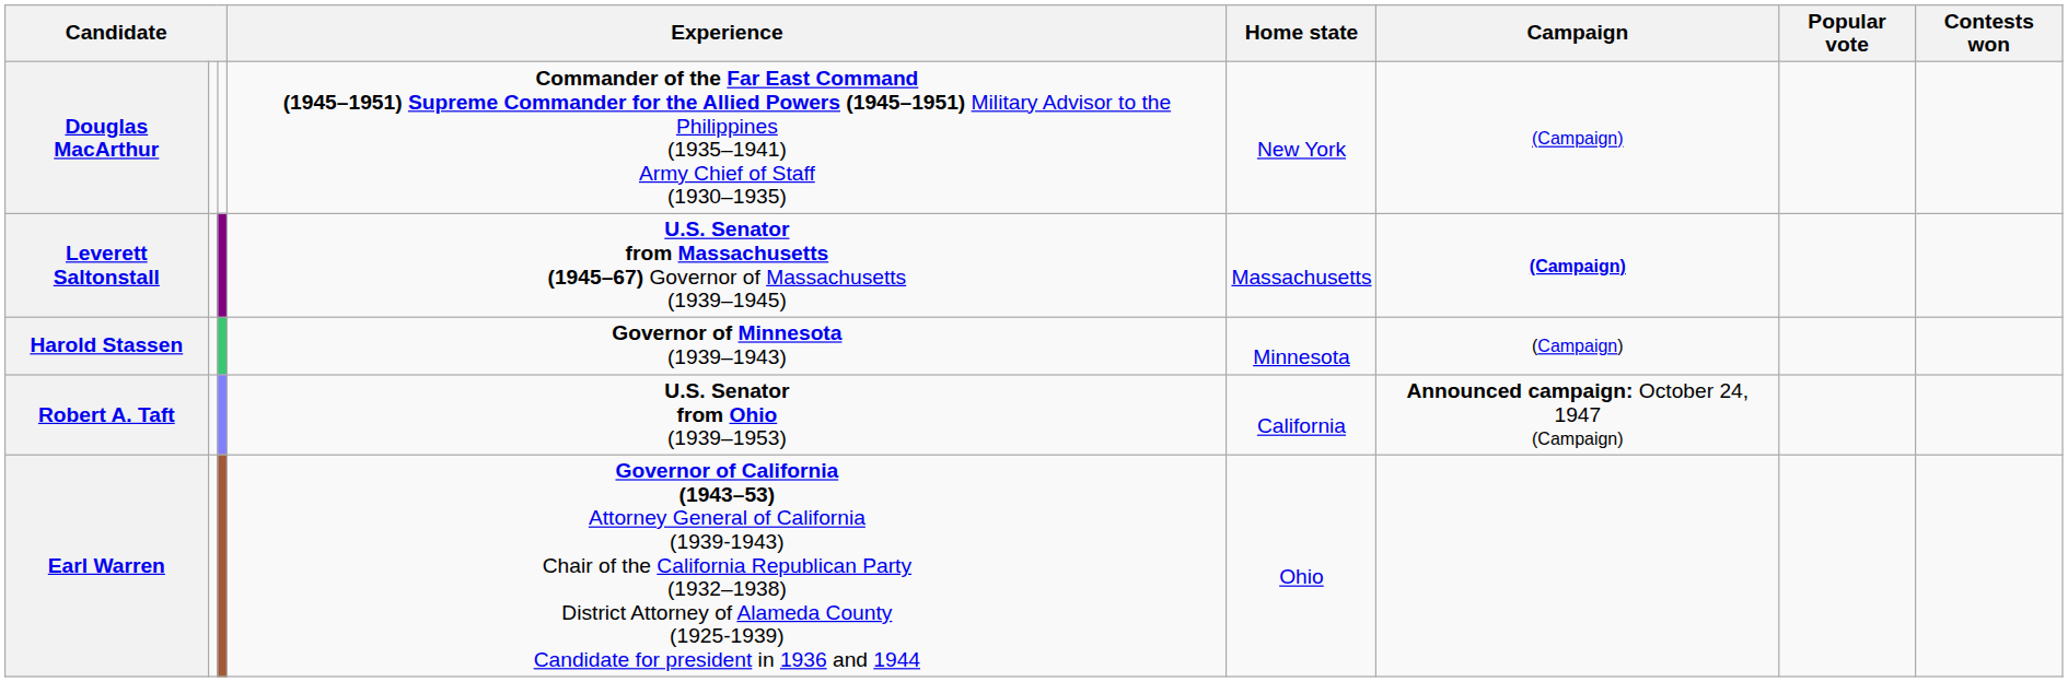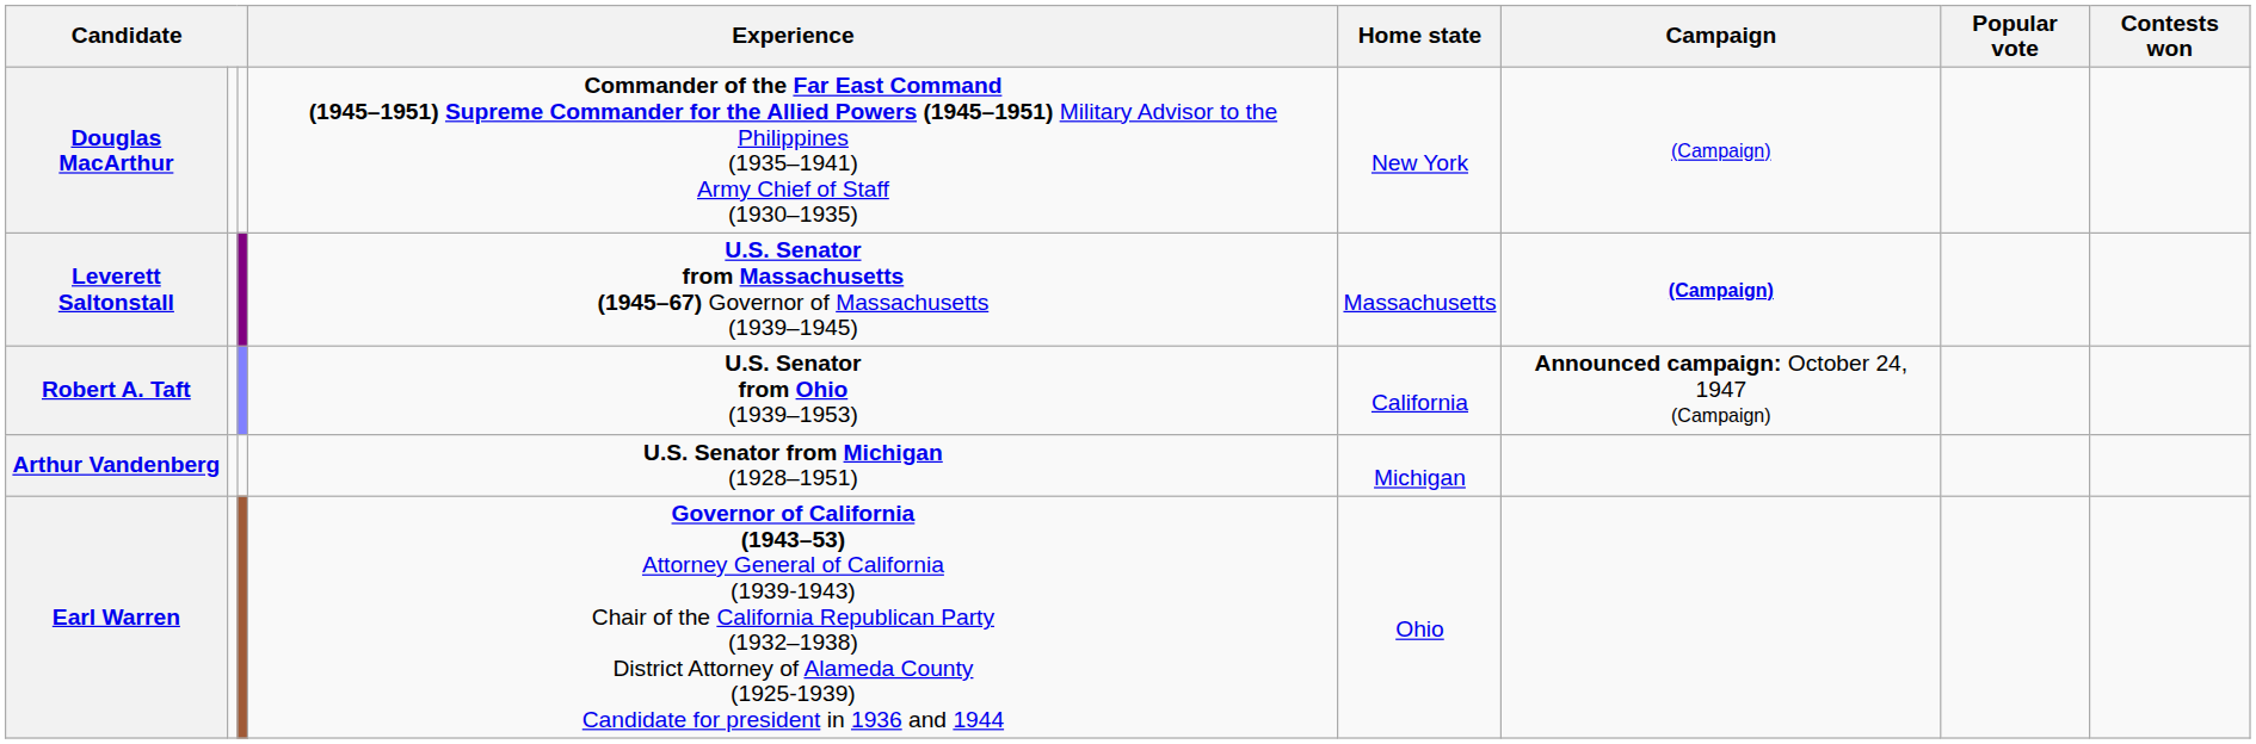- row: Harold Stassen | Governor of Minnesota (1939–1943) | Minnesota | (Campaign)
+ row: Arthur Vandenberg | U.S. Senator from Michigan (1928–1951) | Michigan
